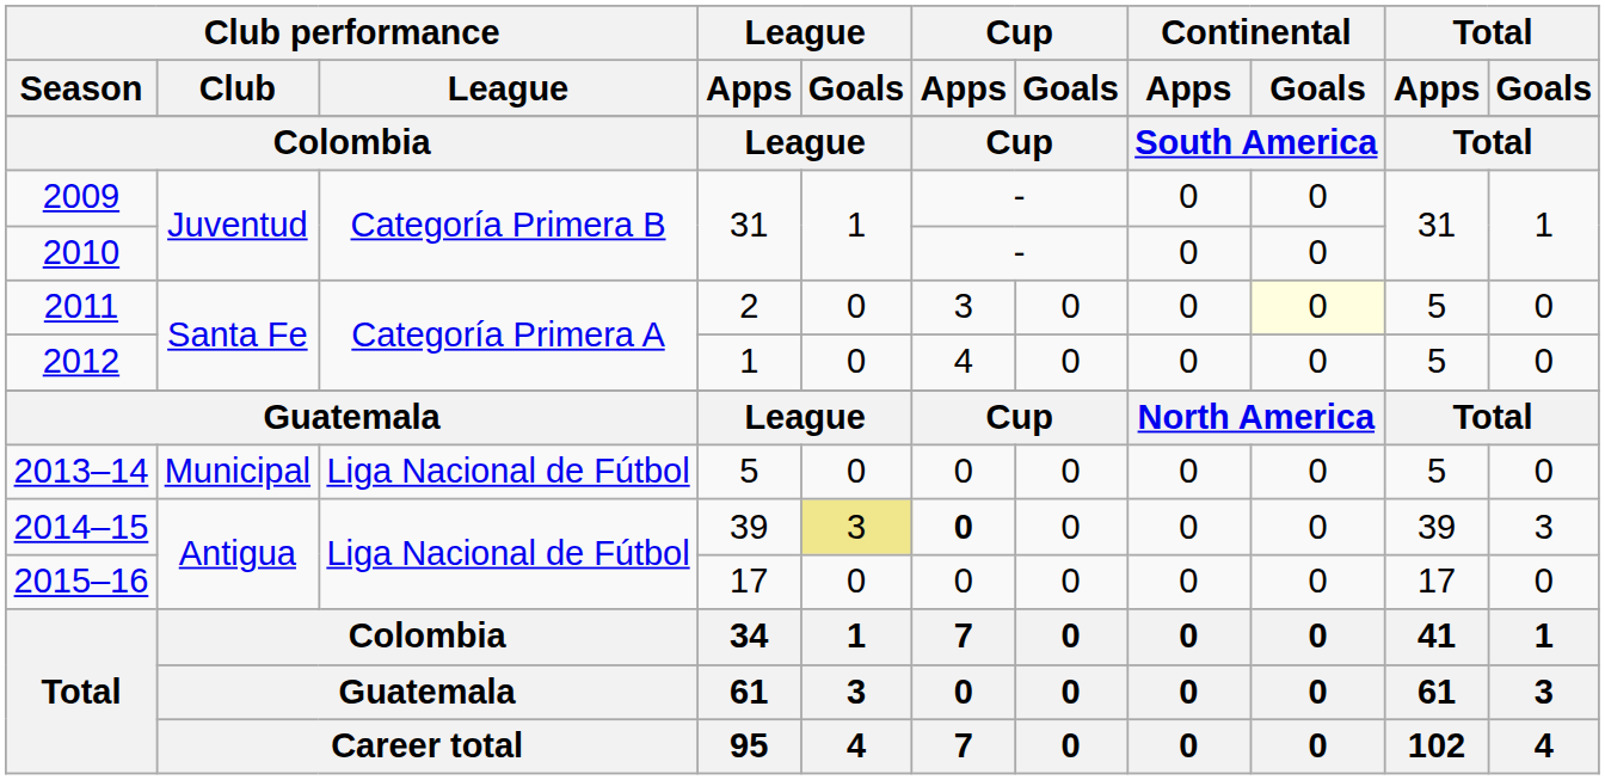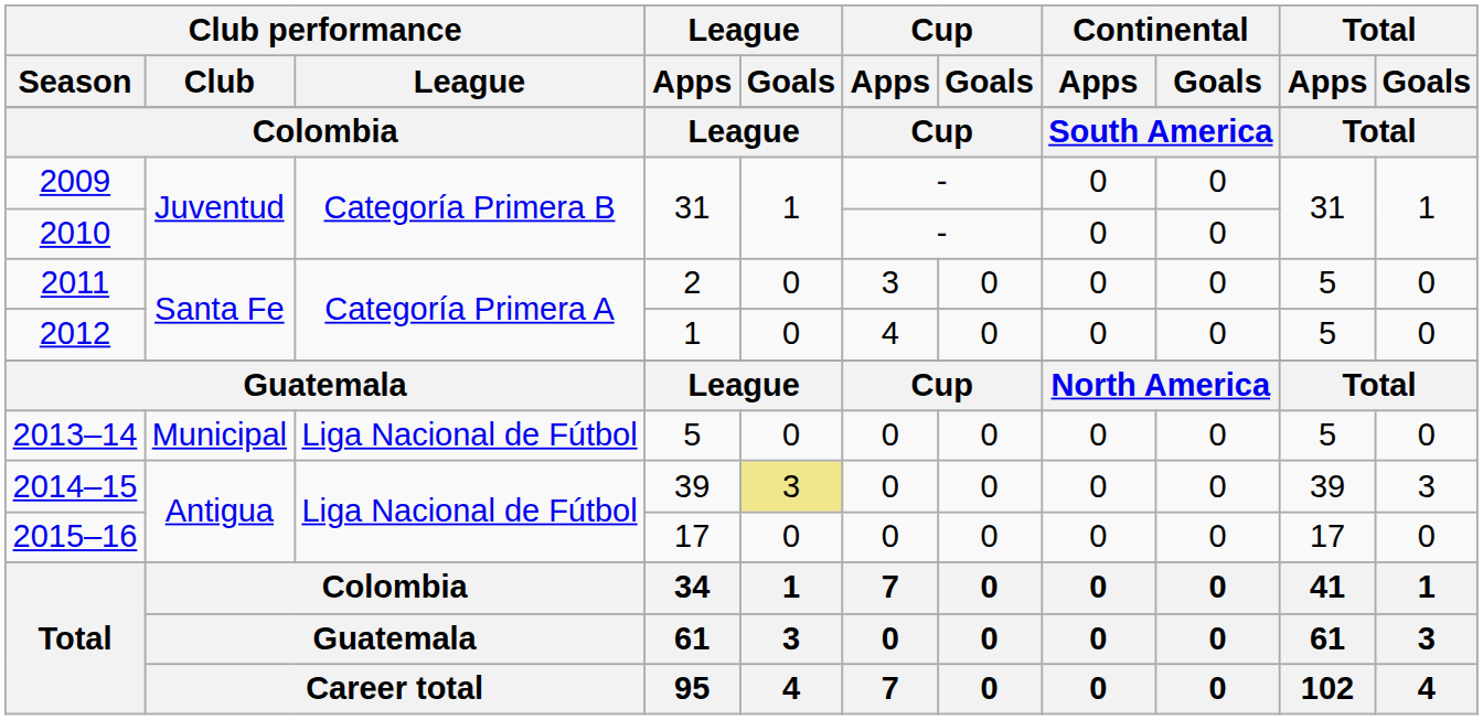2011 | Continental / Goals: lightyellow background -> no background
2014–15 | Cup / Apps: bold -> normal
